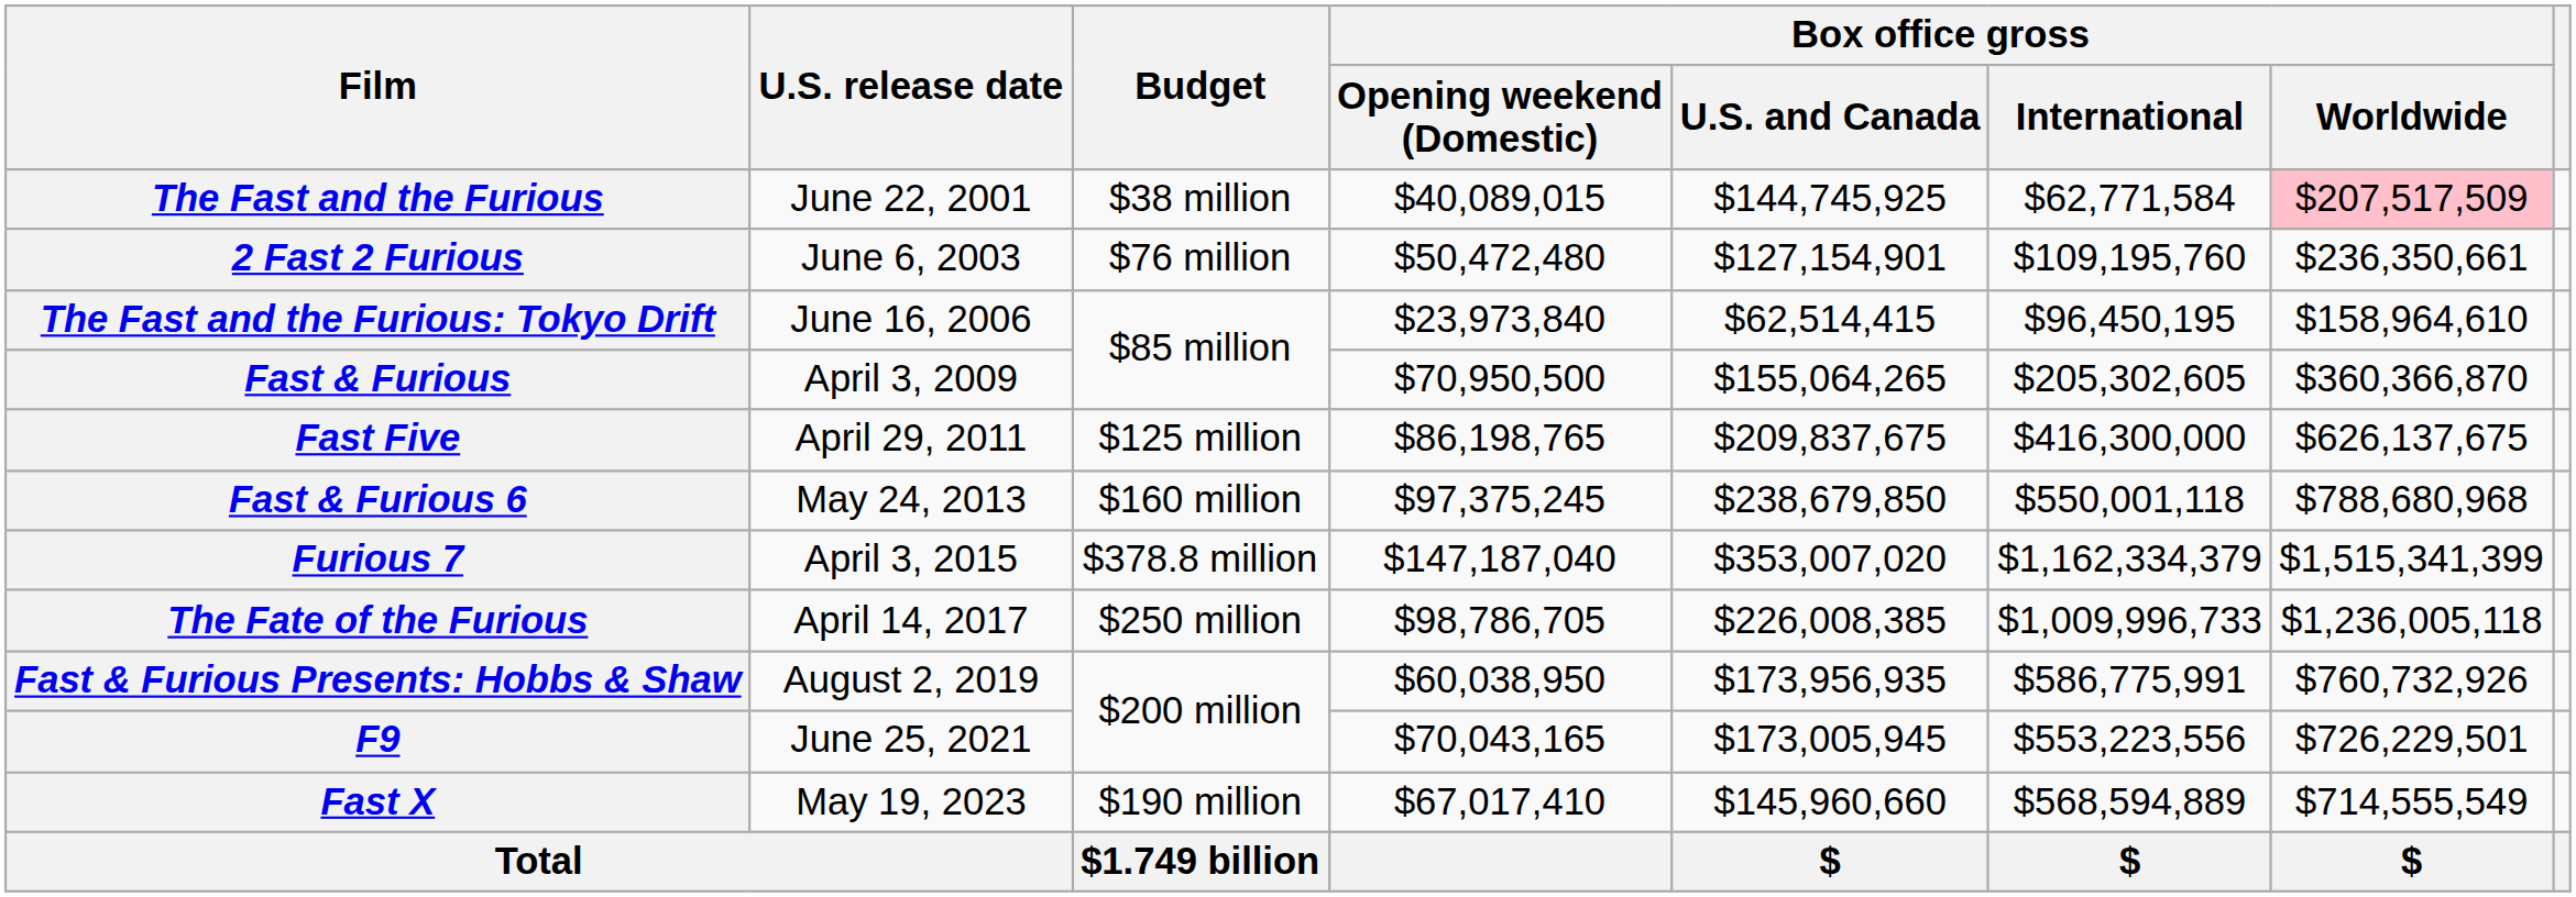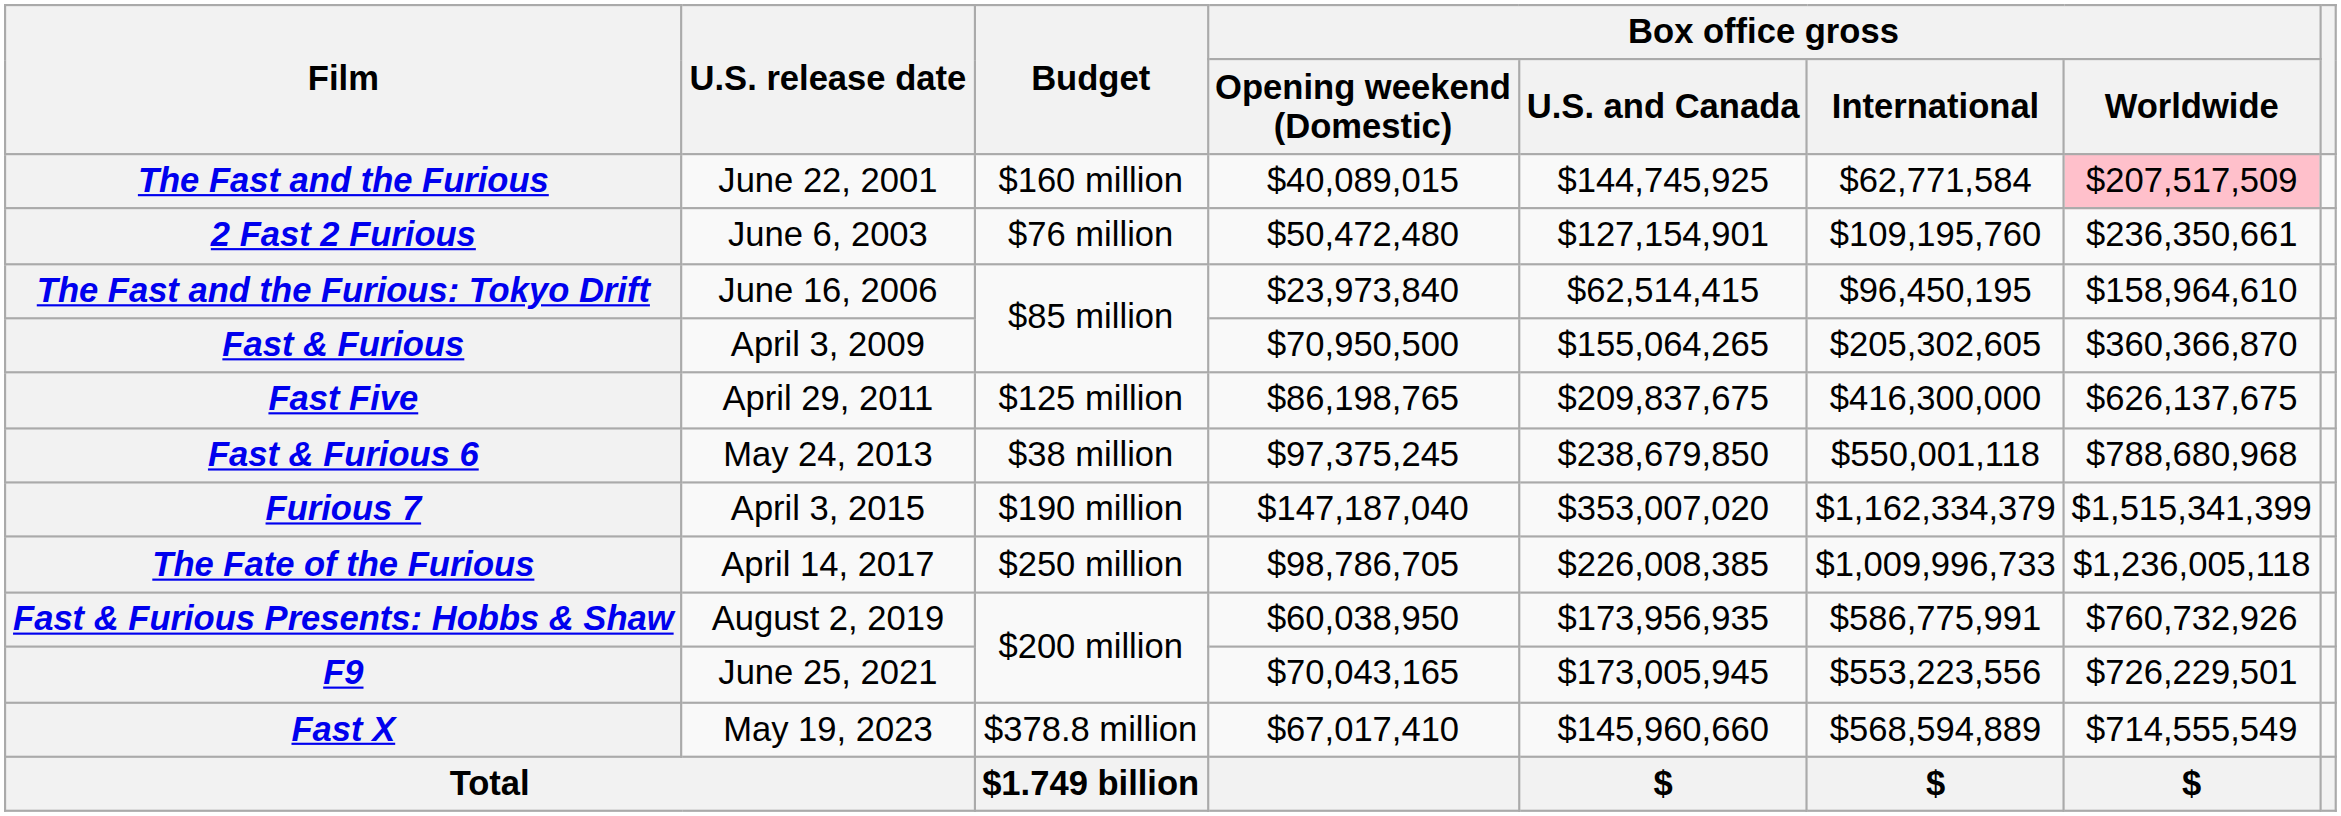The Fast and the Furious | Budget: $38 million -> $160 million
Fast & Furious 6 | Budget: $160 million -> $38 million
Furious 7 | Budget: $378.8 million -> $190 million
Fast X | Budget: $190 million -> $378.8 million
